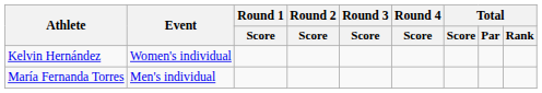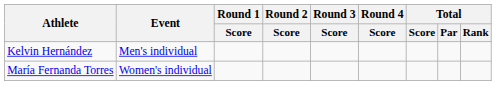Kelvin Hernández | Event: Women's individual -> Men's individual
María Fernanda Torres | Event: Men's individual -> Women's individual
